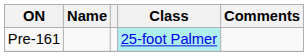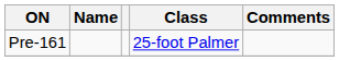Pre-161 | Class: paleturquoise background -> no background
